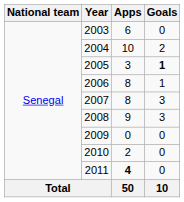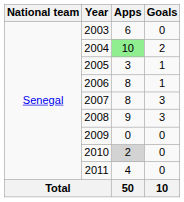2004 | Apps: no background -> lightgreen background
2005 | Goals: bold -> normal
2010 | Apps: no background -> lightgrey background
2011 | Apps: bold -> normal
